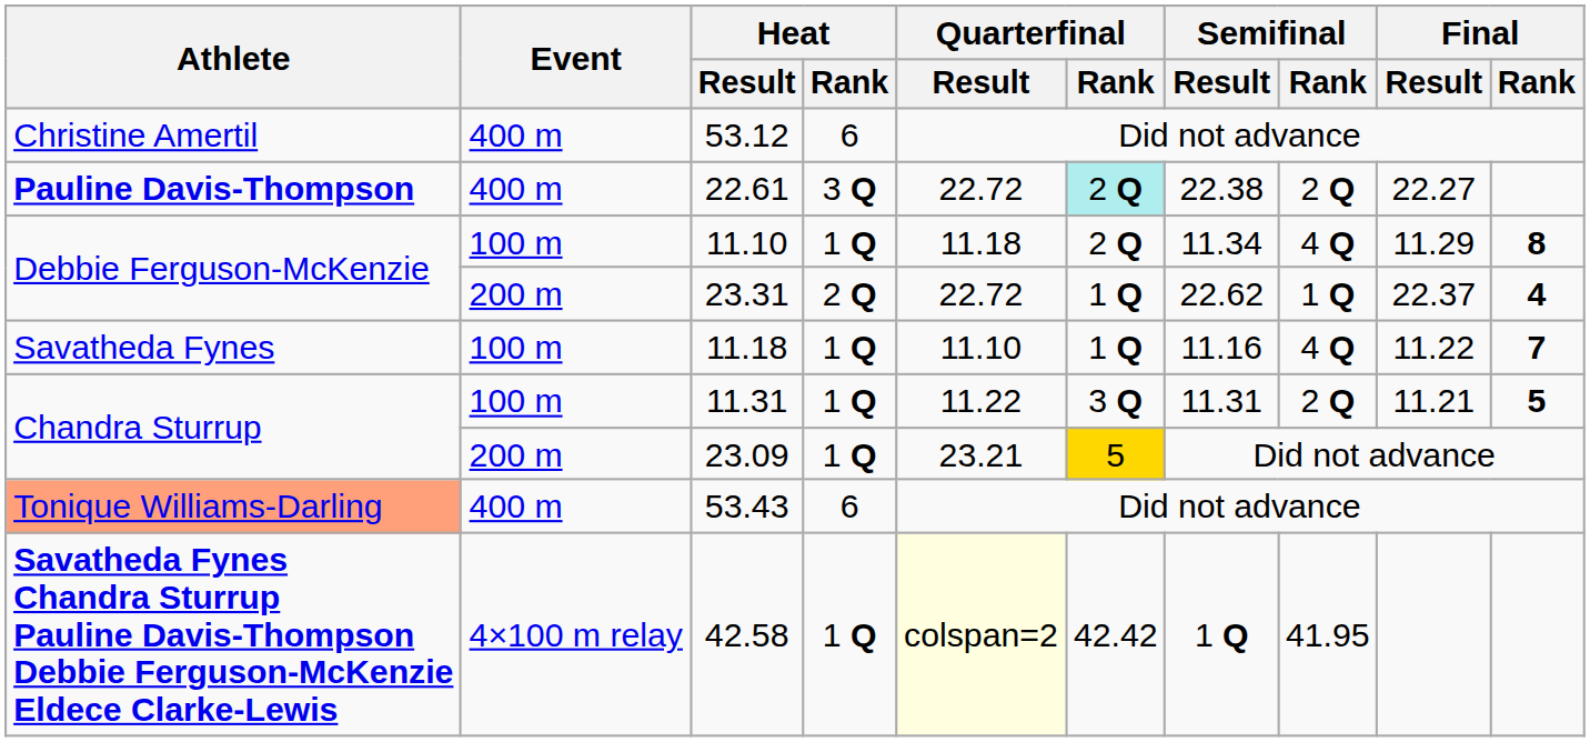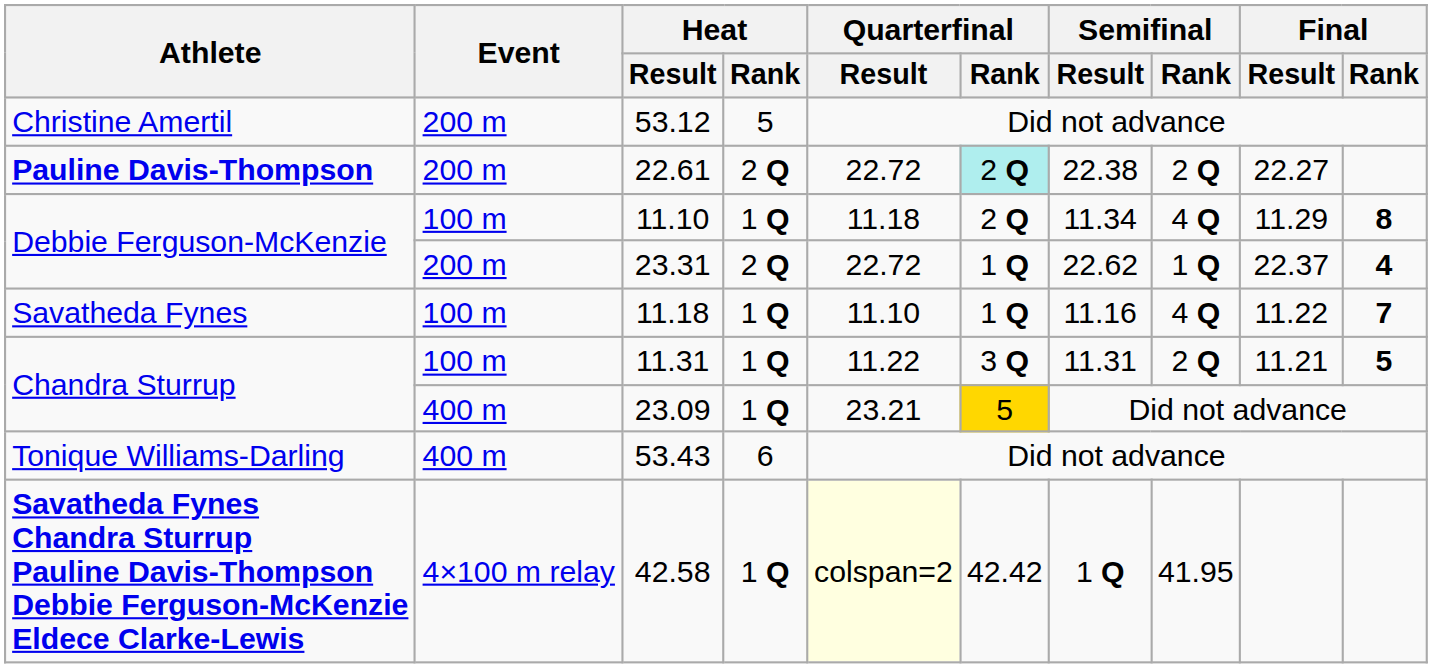53.12 | Event: 400 m -> 200 m
53.12 | Heat / Rank: 6 -> 5
22.61 | Event: 400 m -> 200 m
22.61 | Heat / Rank: 3 Q -> 2 Q
23.09 | Event: 200 m -> 400 m
53.43 | Athlete: lightsalmon background -> no background
